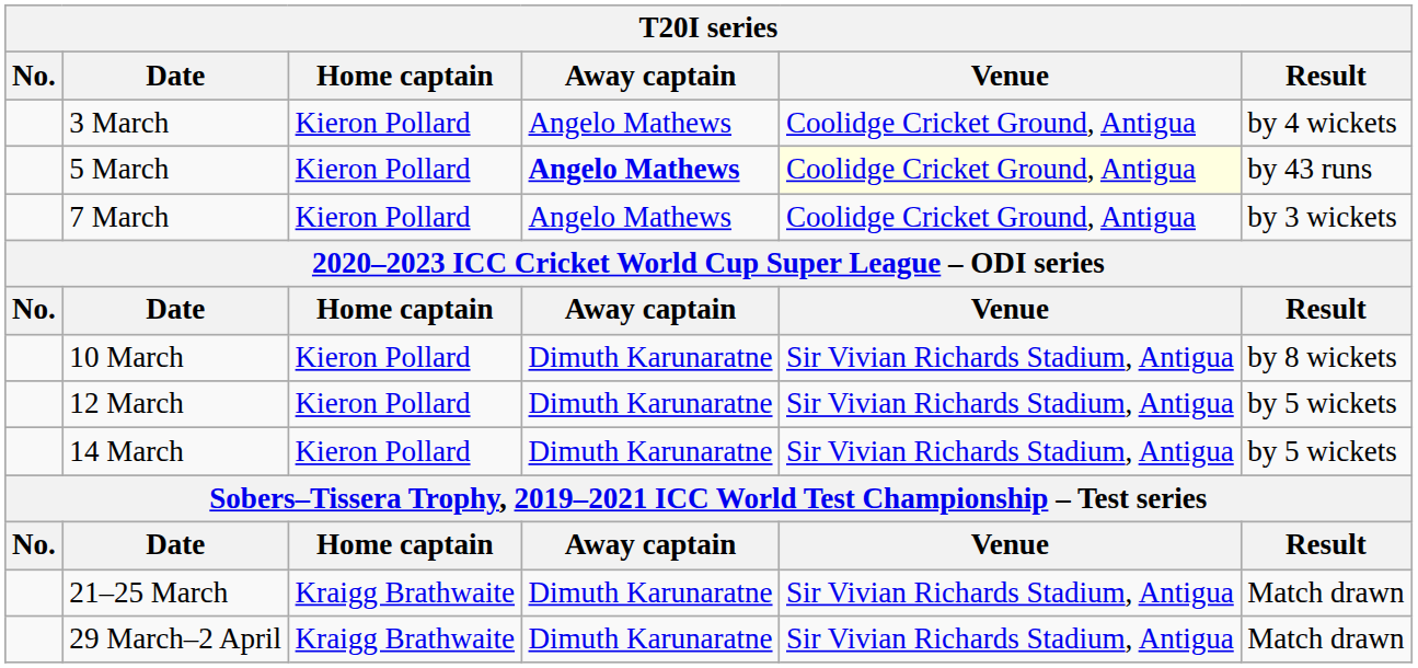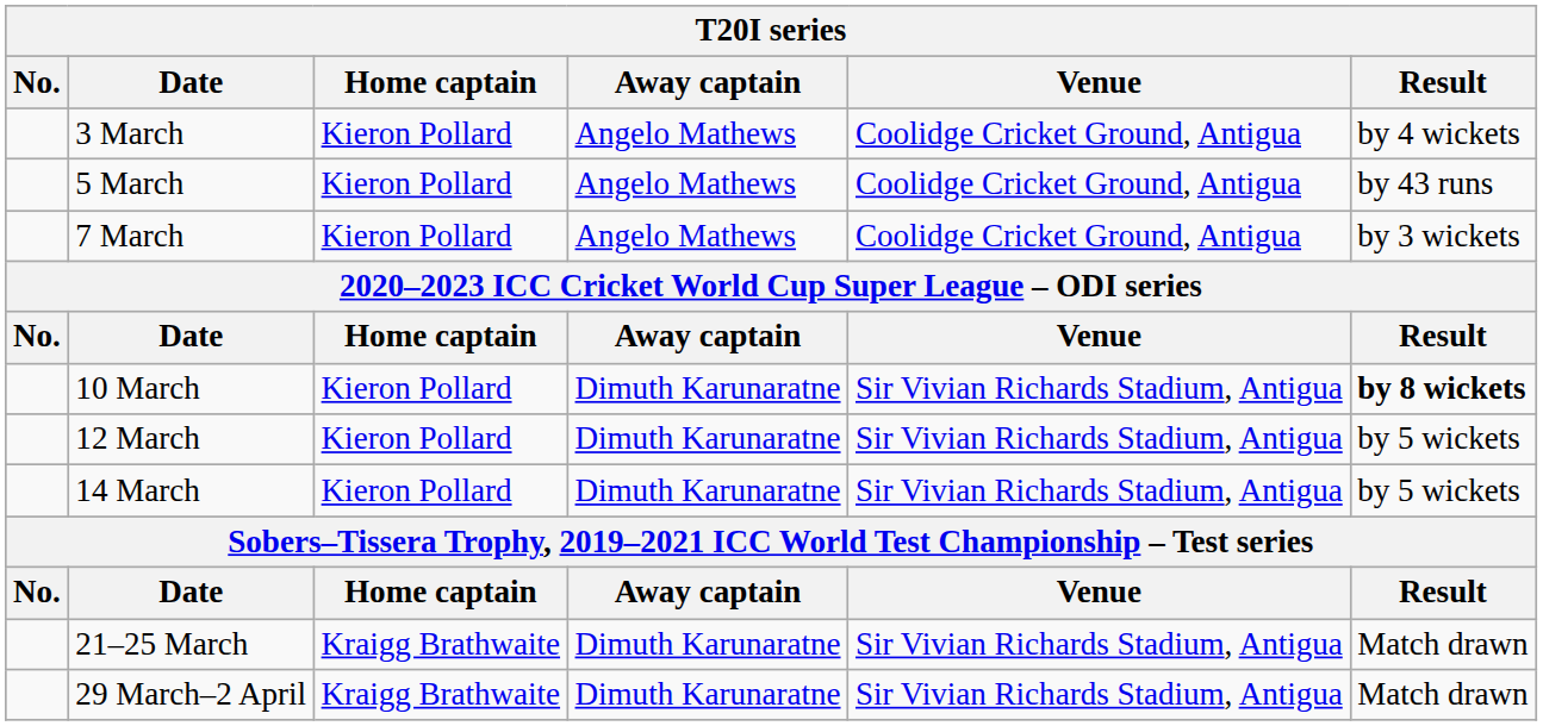5 March | Away captain: bold -> normal
5 March | Venue: lightyellow background -> no background
10 March | Result: normal -> bold
